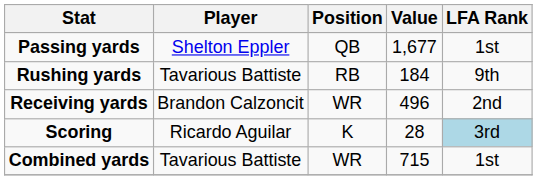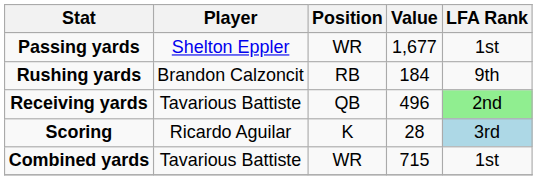Passing yards | Position: QB -> WR
Rushing yards | Player: Tavarious Battiste -> Brandon Calzoncit
Receiving yards | Player: Brandon Calzoncit -> Tavarious Battiste
Receiving yards | Position: WR -> QB
Receiving yards | LFA Rank: no background -> lightgreen background
